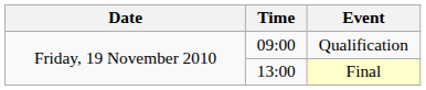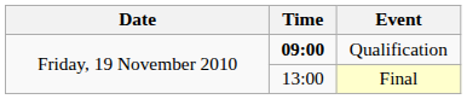Qualification | Time: normal -> bold
